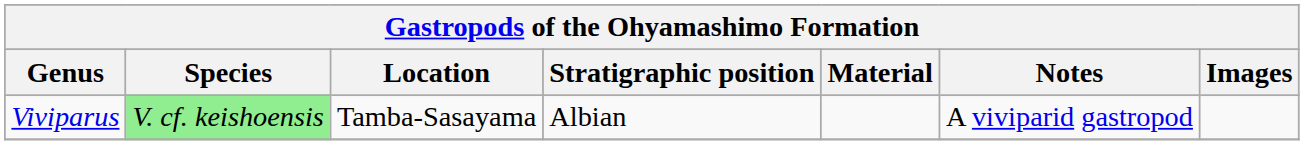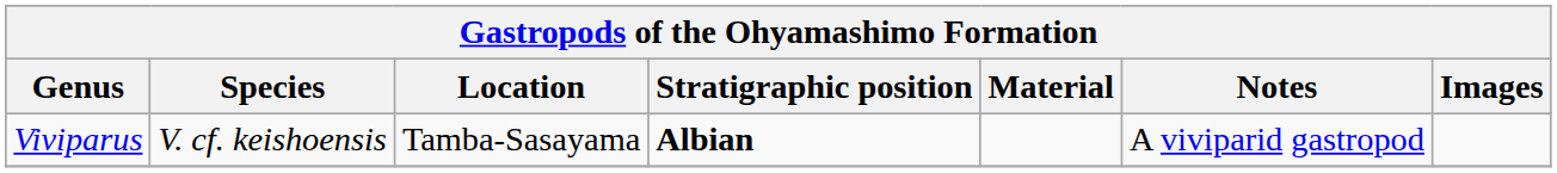Viviparus | Species: lightgreen background -> no background
Viviparus | Stratigraphic position: normal -> bold
